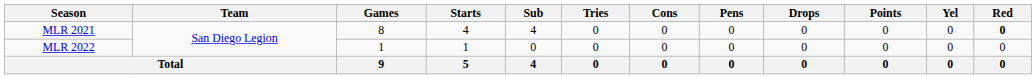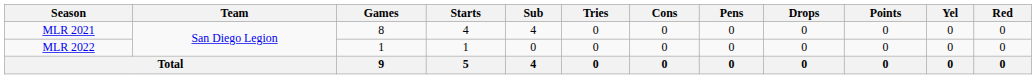MLR 2021 | Red: bold -> normal
